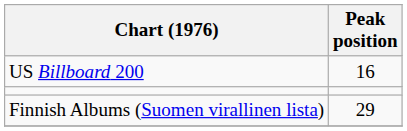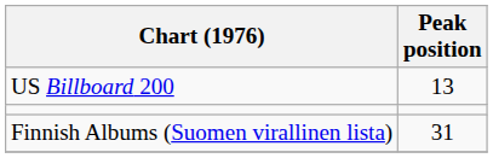row 2 | Peak position: 16 -> 13
row 4 | Peak position: 29 -> 31
